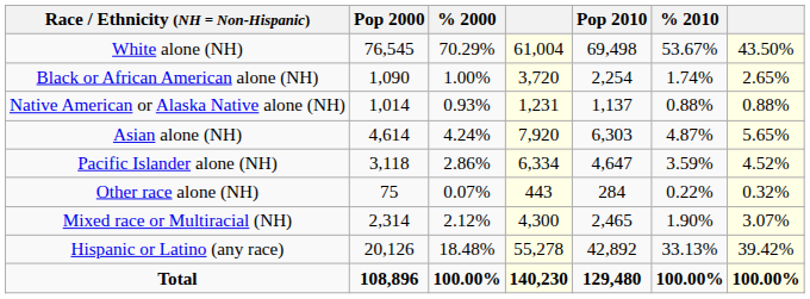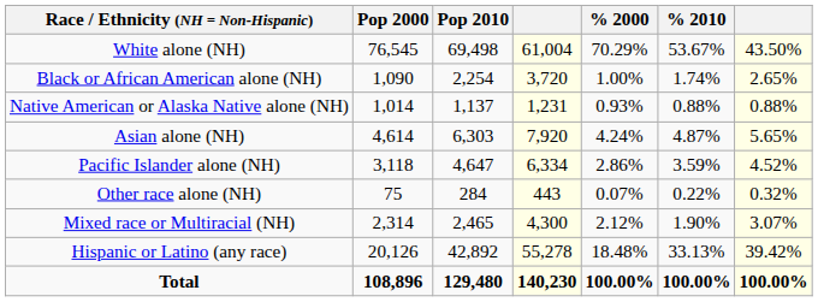columns swapped: Pop 2010 <-> % 2000
